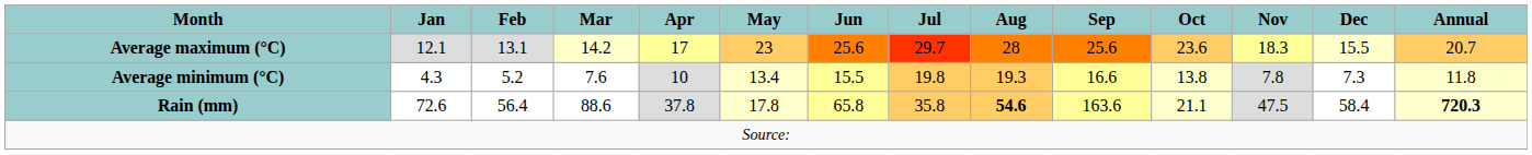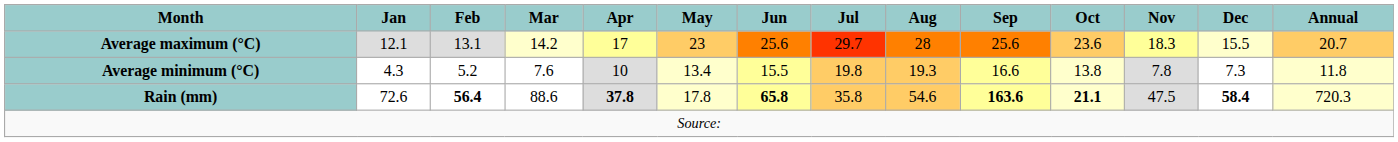Rain (mm) | Feb: normal -> bold
Rain (mm) | Apr: normal -> bold
Rain (mm) | Jun: normal -> bold
Rain (mm) | Aug: bold -> normal
Rain (mm) | Sep: normal -> bold
Rain (mm) | Oct: normal -> bold
Rain (mm) | Dec: normal -> bold
Rain (mm) | Annual: bold -> normal
